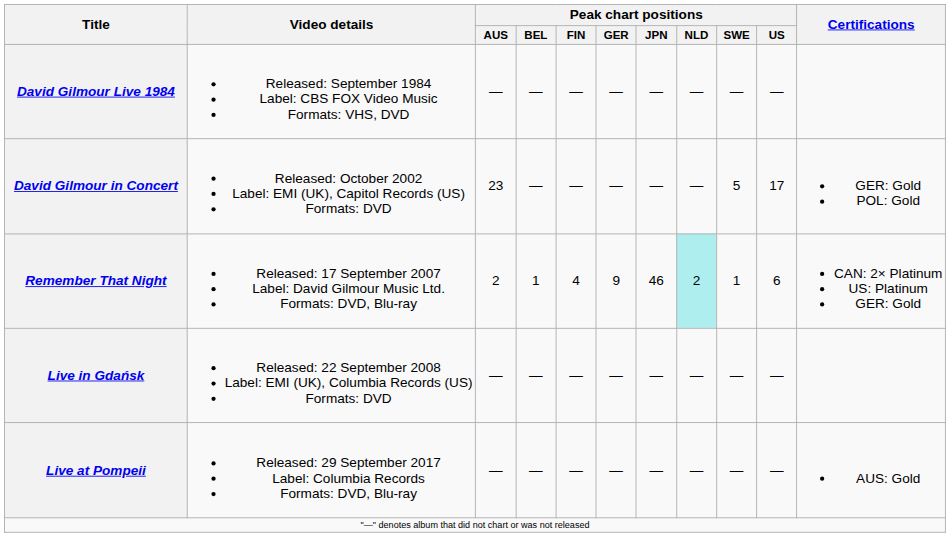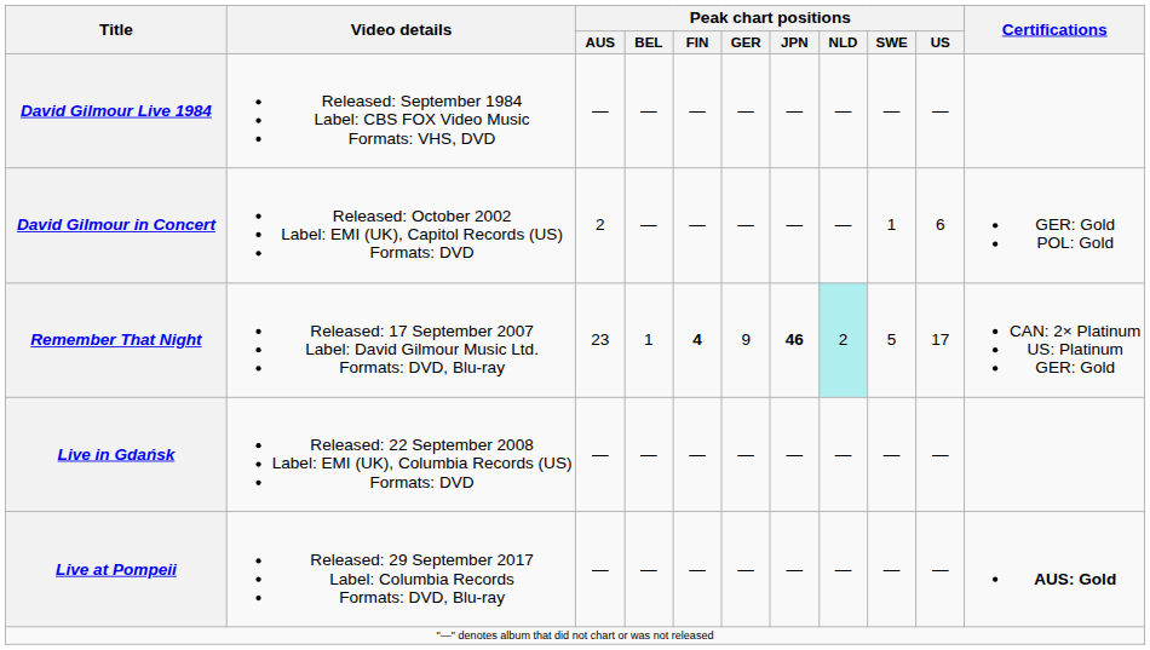David Gilmour in Concert | Peak chart positions / AUS: 23 -> 2
David Gilmour in Concert | Peak chart positions / SWE: 5 -> 1
David Gilmour in Concert | Peak chart positions / US: 17 -> 6
Remember That Night | Peak chart positions / AUS: 2 -> 23
Remember That Night | Peak chart positions / FIN: normal -> bold
Remember That Night | Peak chart positions / JPN: normal -> bold
Remember That Night | Peak chart positions / SWE: 1 -> 5
Remember That Night | Peak chart positions / US: 6 -> 17
Live at Pompeii | Certifications: normal -> bold
